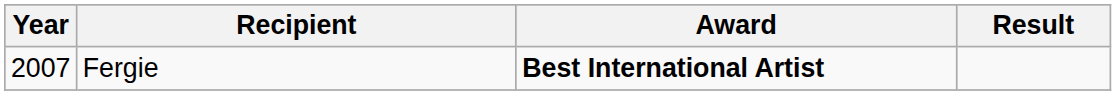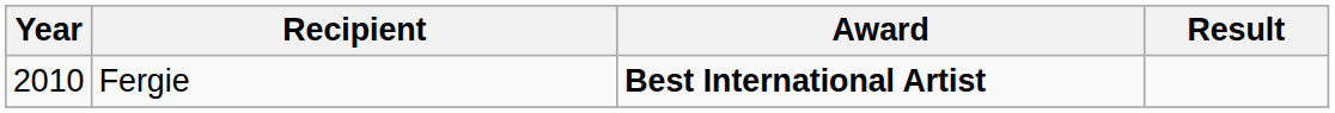Fergie | Year: 2007 -> 2010
